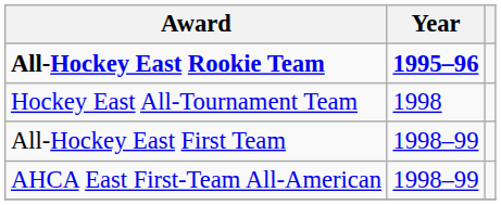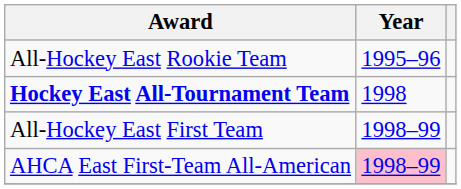row 2 | Award: bold -> normal
row 2 | Year: bold -> normal
row 3 | Award: normal -> bold
row 5 | Year: no background -> pink background
